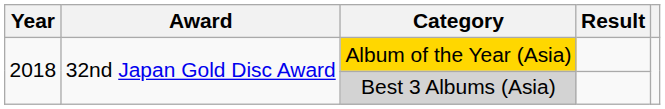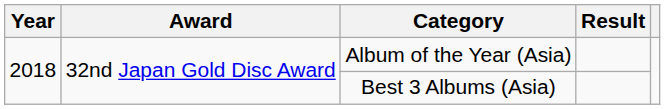Album of the Year (Asia) | Category: gold background -> no background
Best 3 Albums (Asia) | Category: lightgrey background -> no background
